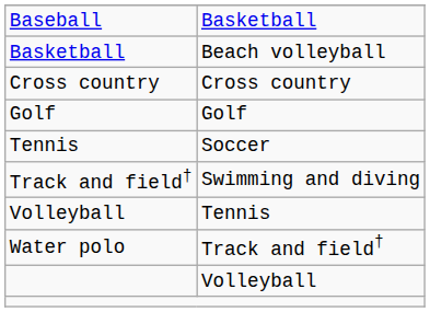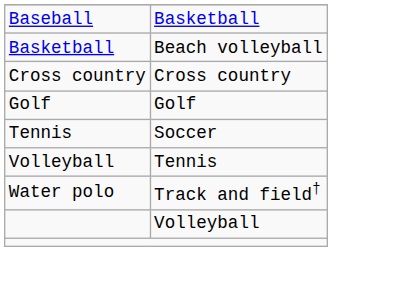- row: Track and field† | Swimming and diving
